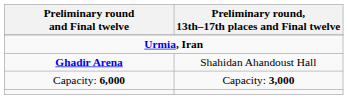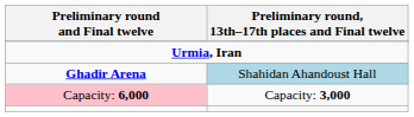row 3 | Preliminary round, 13th–17th places and Final twelve: no background -> lightblue background
row 4 | Preliminary round and Final twelve: no background -> pink background
